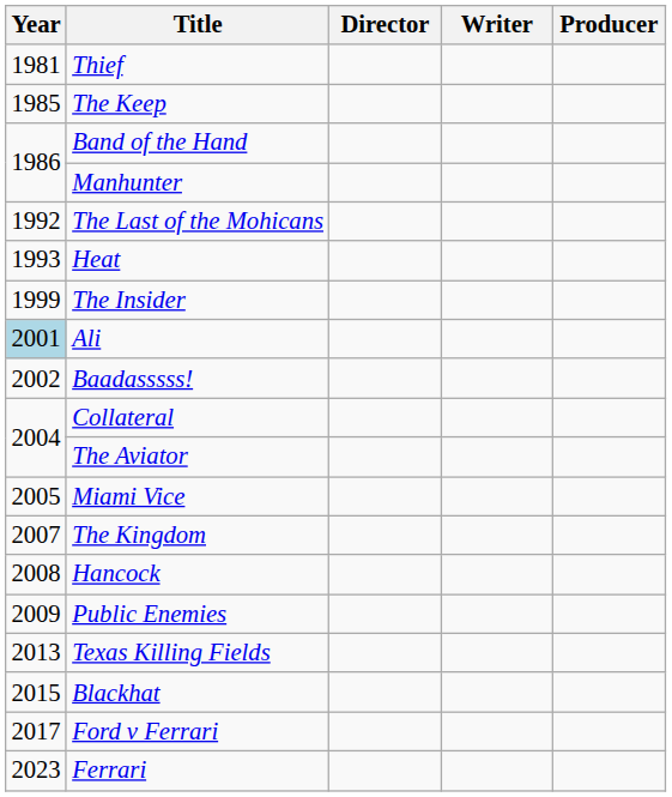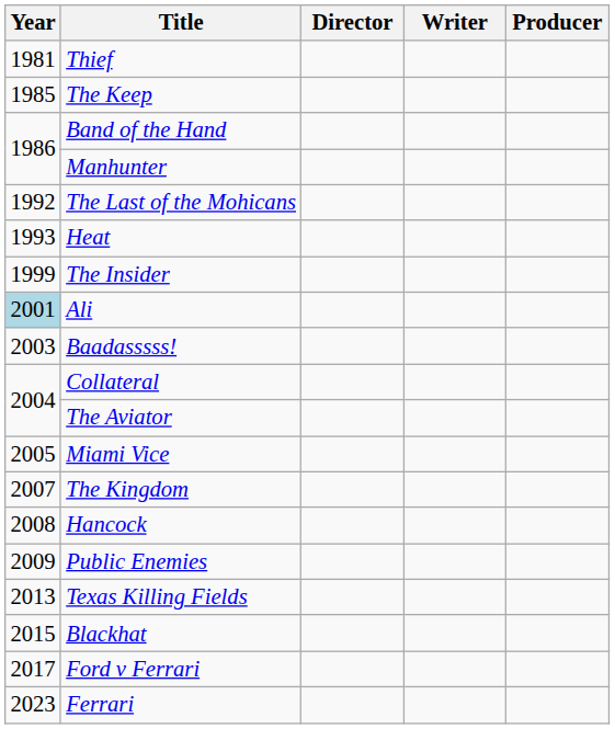Baadasssss! | Year: 2002 -> 2003
